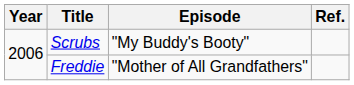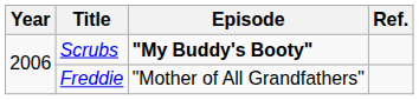Scrubs | Episode: normal -> bold
